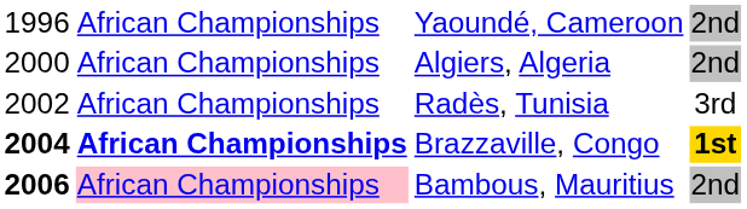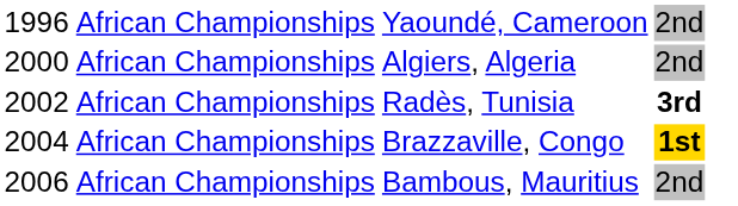Radès, Tunisia | column 4: normal -> bold
Brazzaville, Congo | column 1: bold -> normal
Brazzaville, Congo | column 2: bold -> normal
Bambous, Mauritius | column 1: bold -> normal
Bambous, Mauritius | column 2: pink background -> no background
